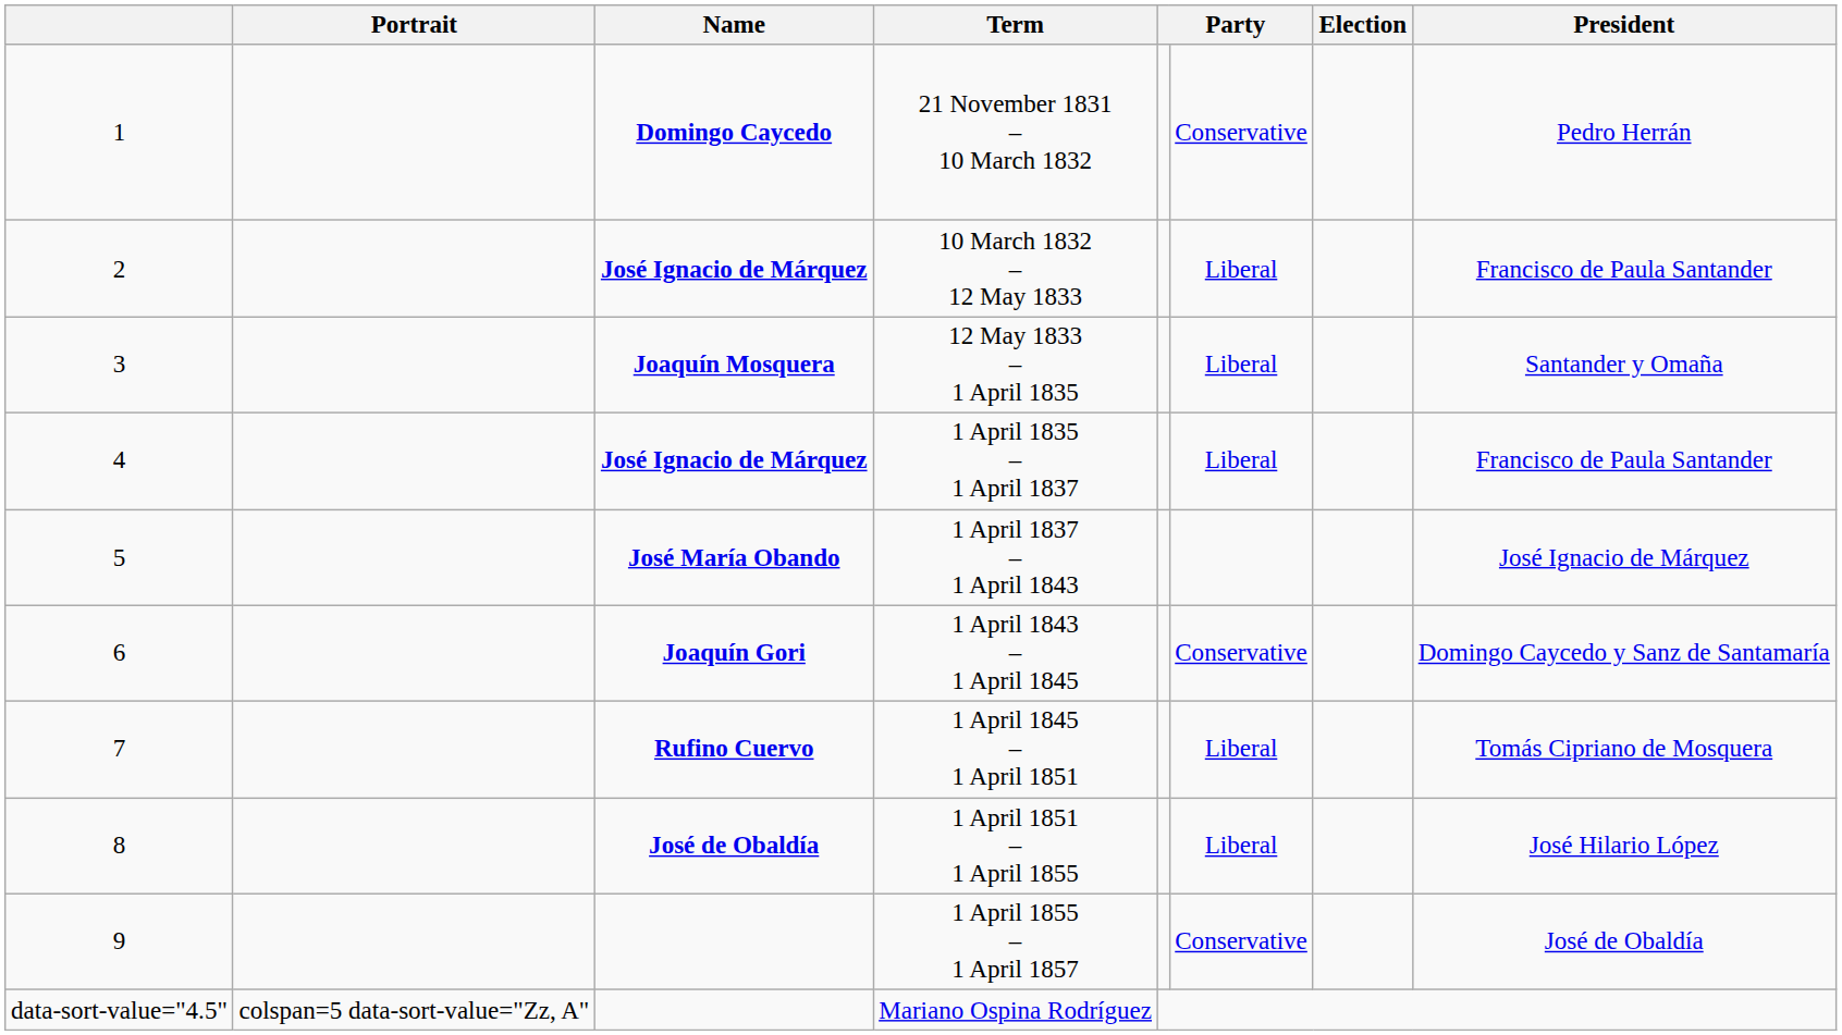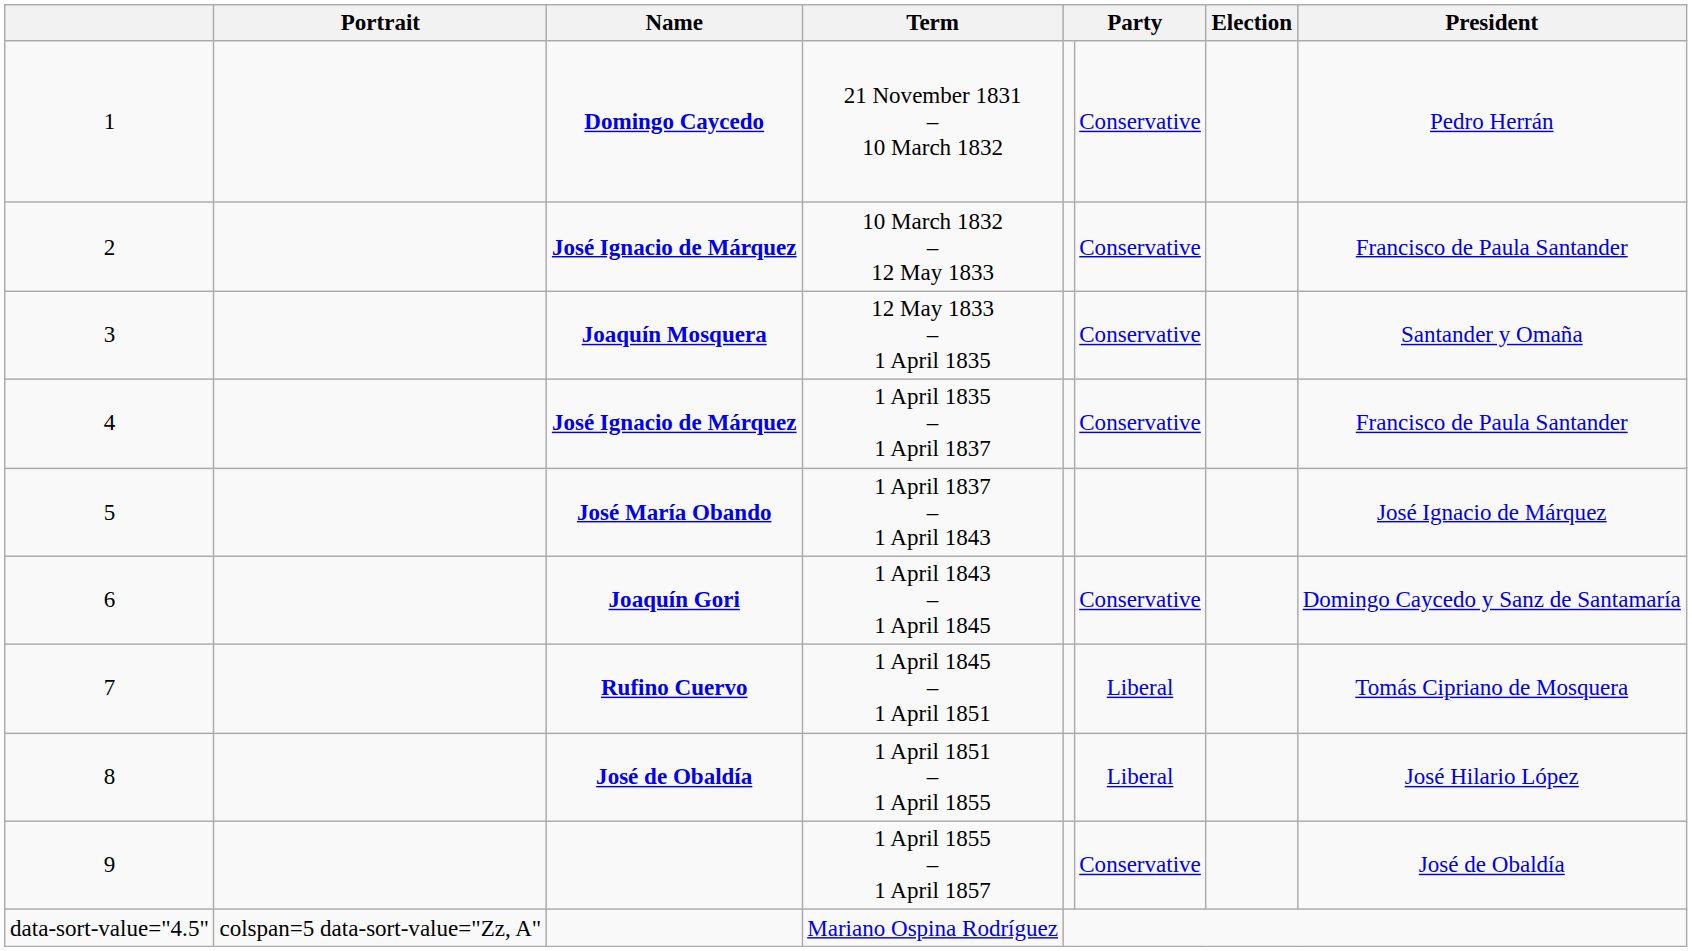10 March 1832 – 12 May 1833 | column 6: Liberal -> Conservative
12 May 1833 – 1 April 1835 | column 6: Liberal -> Conservative
1 April 1835 – 1 April 1837 | column 6: Liberal -> Conservative
